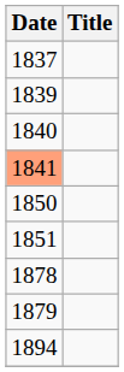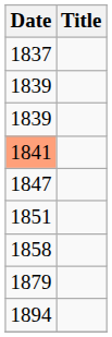row 4 | Date: 1840 -> 1839
row 6 | Date: 1850 -> 1847
row 8 | Date: 1878 -> 1858
